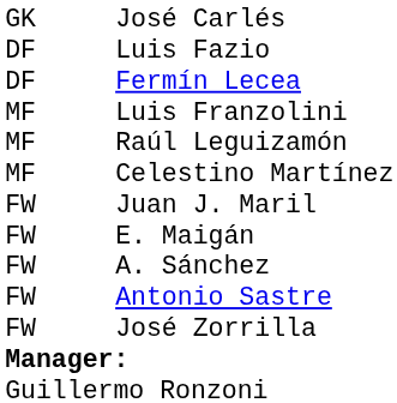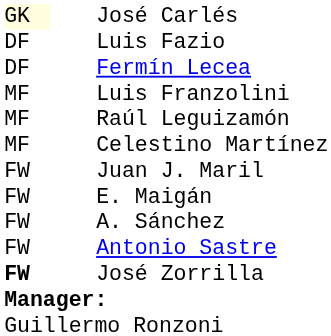José Carlés | column 1: no background -> lightyellow background
José Zorrilla | column 1: normal -> bold
